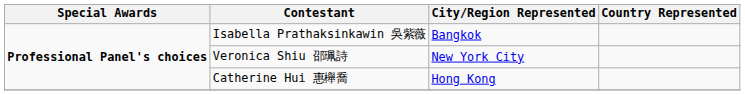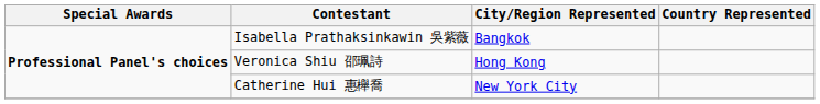Veronica Shiu 邵珮詩 | City/Region Represented: New York City -> Hong Kong
Catherine Hui 惠櫸喬 | City/Region Represented: Hong Kong -> New York City
